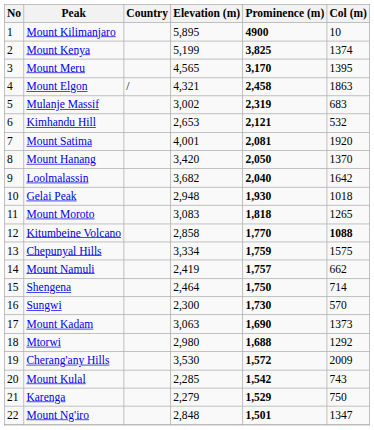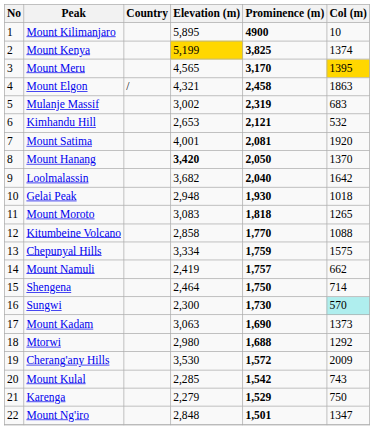Mount Kenya | Elevation (m): no background -> gold background
Mount Meru | Col (m): no background -> gold background
Mount Hanang | Elevation (m): normal -> bold
Kitumbeine Volcano | Col (m): bold -> normal
Sungwi | Col (m): no background -> paleturquoise background
